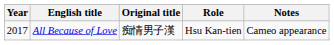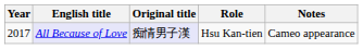row 2 | English title: no background -> lavender background
row 2 | Original title: no background -> lavender background
